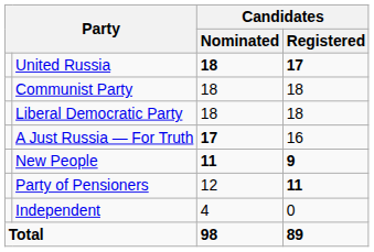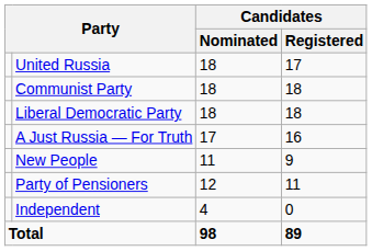United Russia | Candidates / Nominated: bold -> normal
United Russia | Candidates / Registered: bold -> normal
A Just Russia — For Truth | Candidates / Nominated: bold -> normal
New People | Candidates / Nominated: bold -> normal
New People | Candidates / Registered: bold -> normal
Party of Pensioners | Candidates / Registered: bold -> normal
